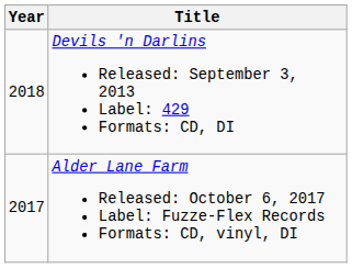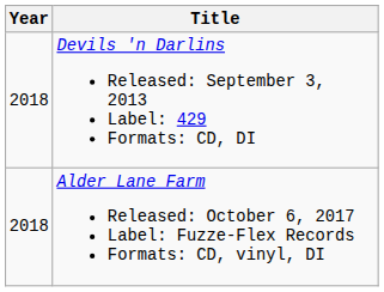row 3 | Year: 2017 -> 2018
